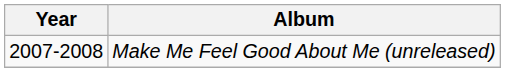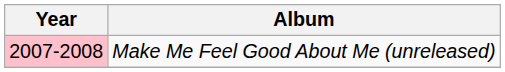Make Me Feel Good About Me (unreleased) | Year: no background -> pink background
